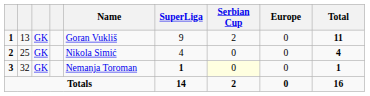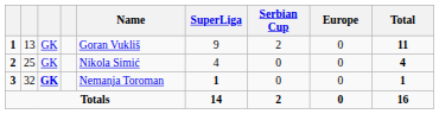3 | column 3: normal -> bold
3 | Serbian Cup: lightyellow background -> no background
